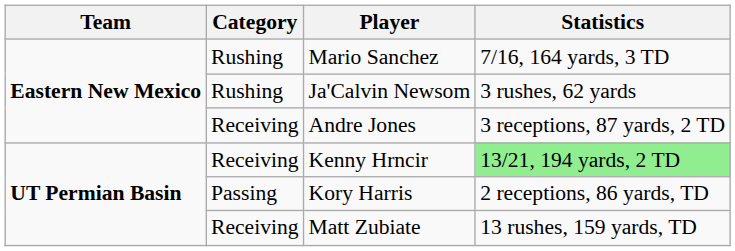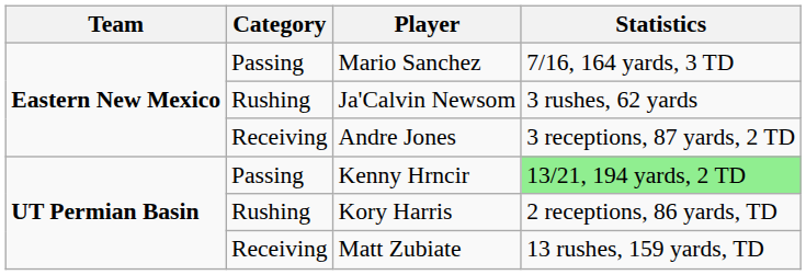Mario Sanchez | Category: Rushing -> Passing
Kenny Hrncir | Category: Receiving -> Passing
Kory Harris | Category: Passing -> Rushing
